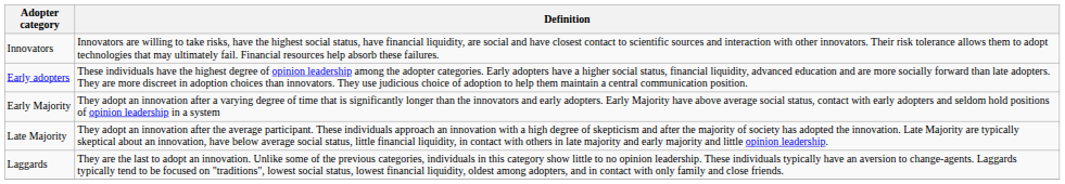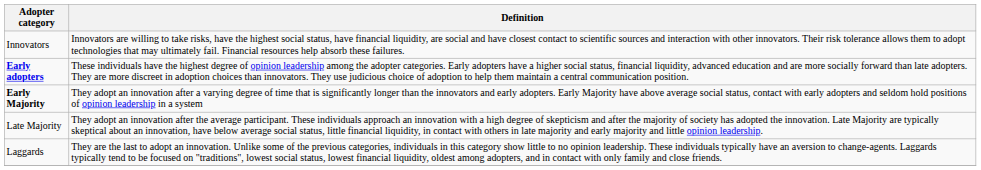Early adopters | Adopter category: normal -> bold
Early Majority | Adopter category: normal -> bold
